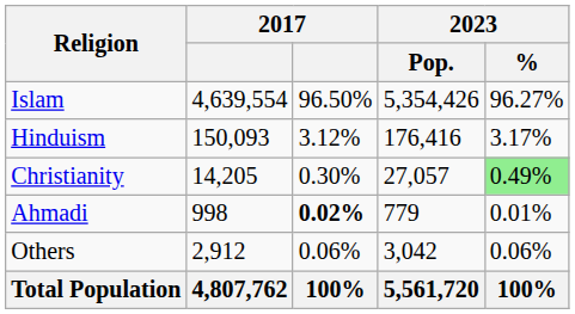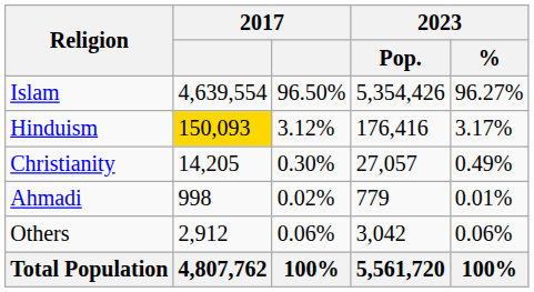Hinduism | column 2: no background -> gold background
Christianity | 2023 / %: lightgreen background -> no background
Ahmadi | column 3: bold -> normal
